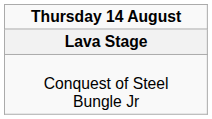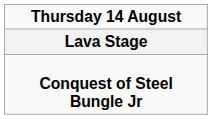Conquest of Steel Bungle Jr | Lava Stage: normal -> bold
